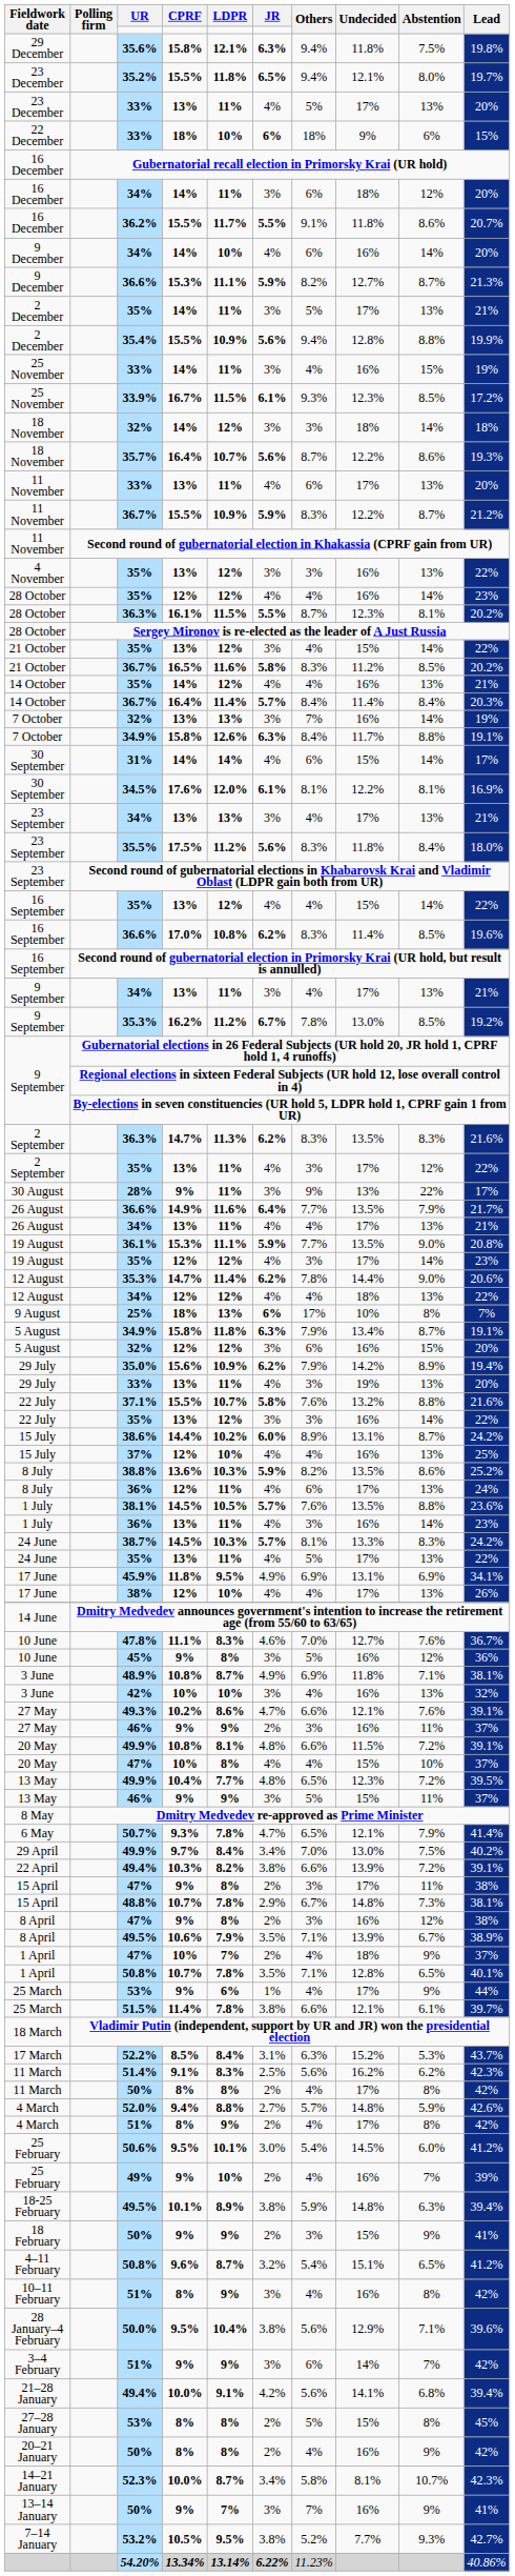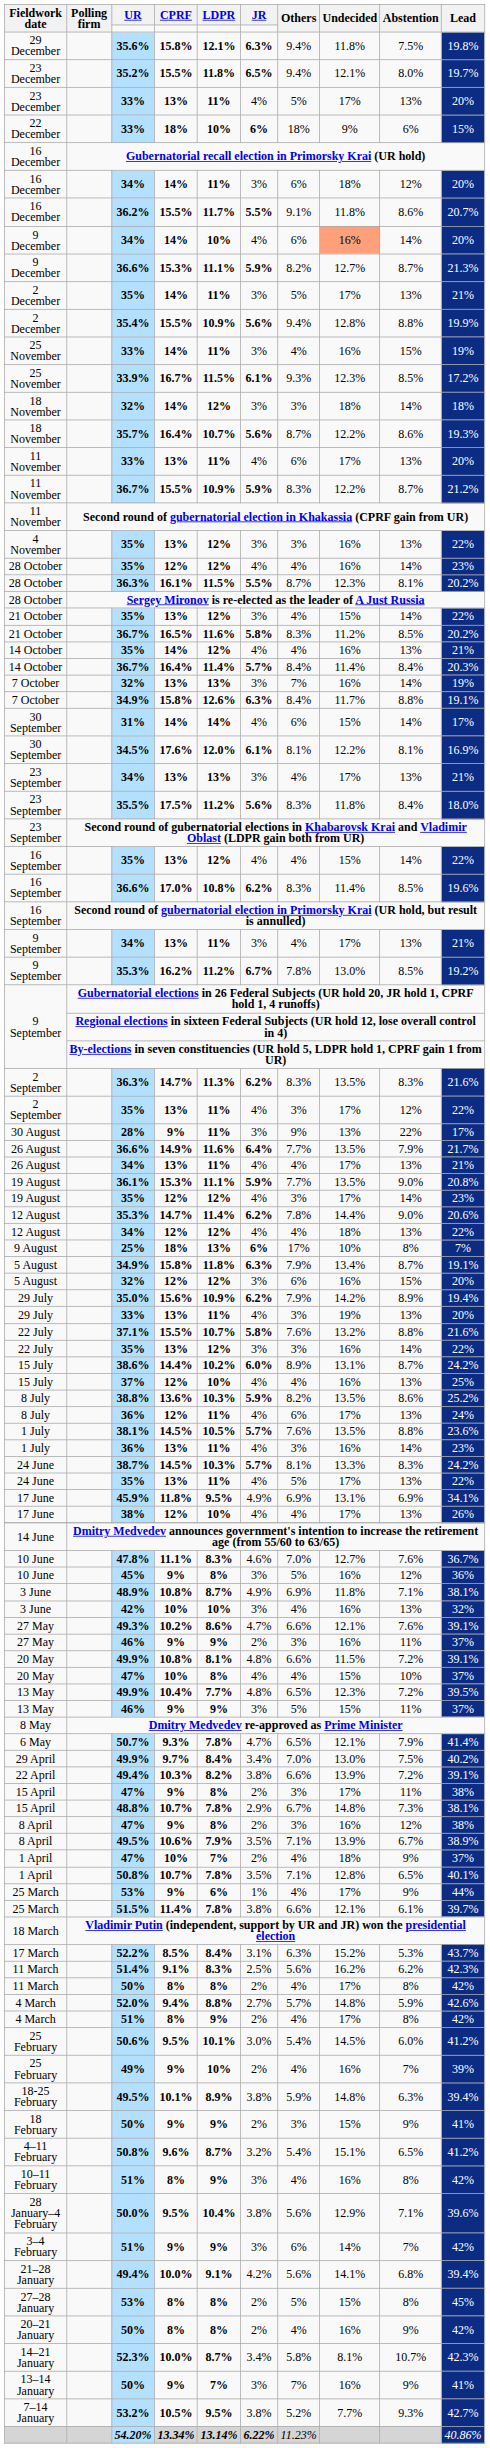9 December / 34% | Undecided: no background -> lightsalmon background
